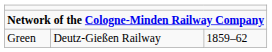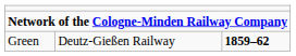Green | column 3: normal -> bold
